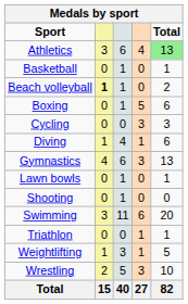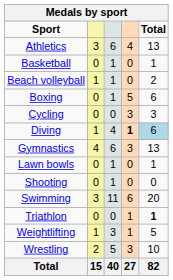Athletics | Total: lightgreen background -> no background
Beach volleyball | column 2: bold -> normal
Diving | column 4: normal -> bold
Diving | Total: no background -> lightblue background
Triathlon | Total: normal -> bold
